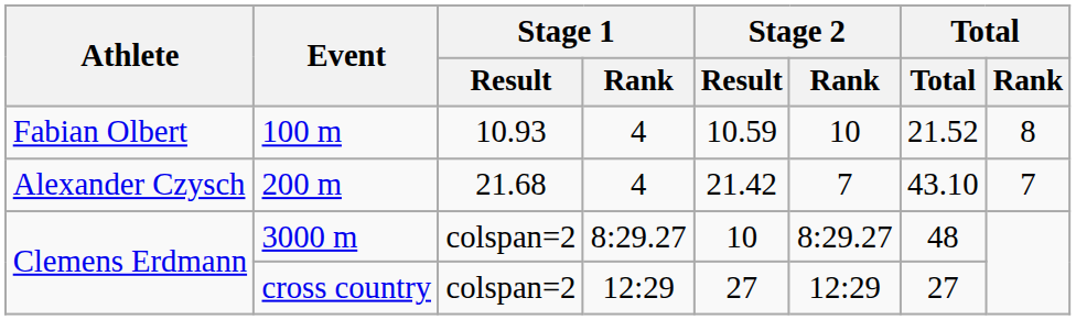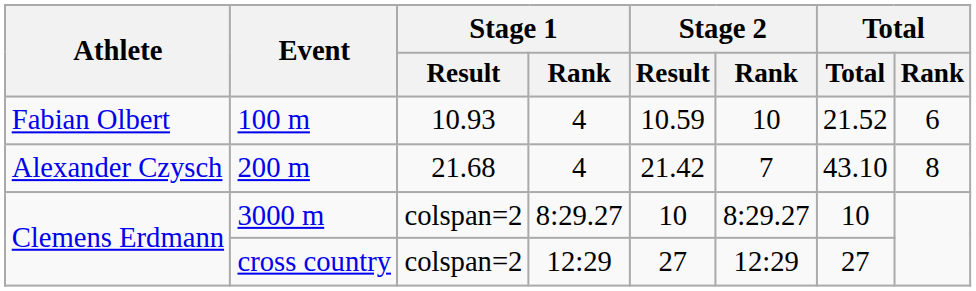100 m | Total / Rank: 8 -> 6
200 m | Total / Rank: 7 -> 8
3000 m | Total: 48 -> 10
